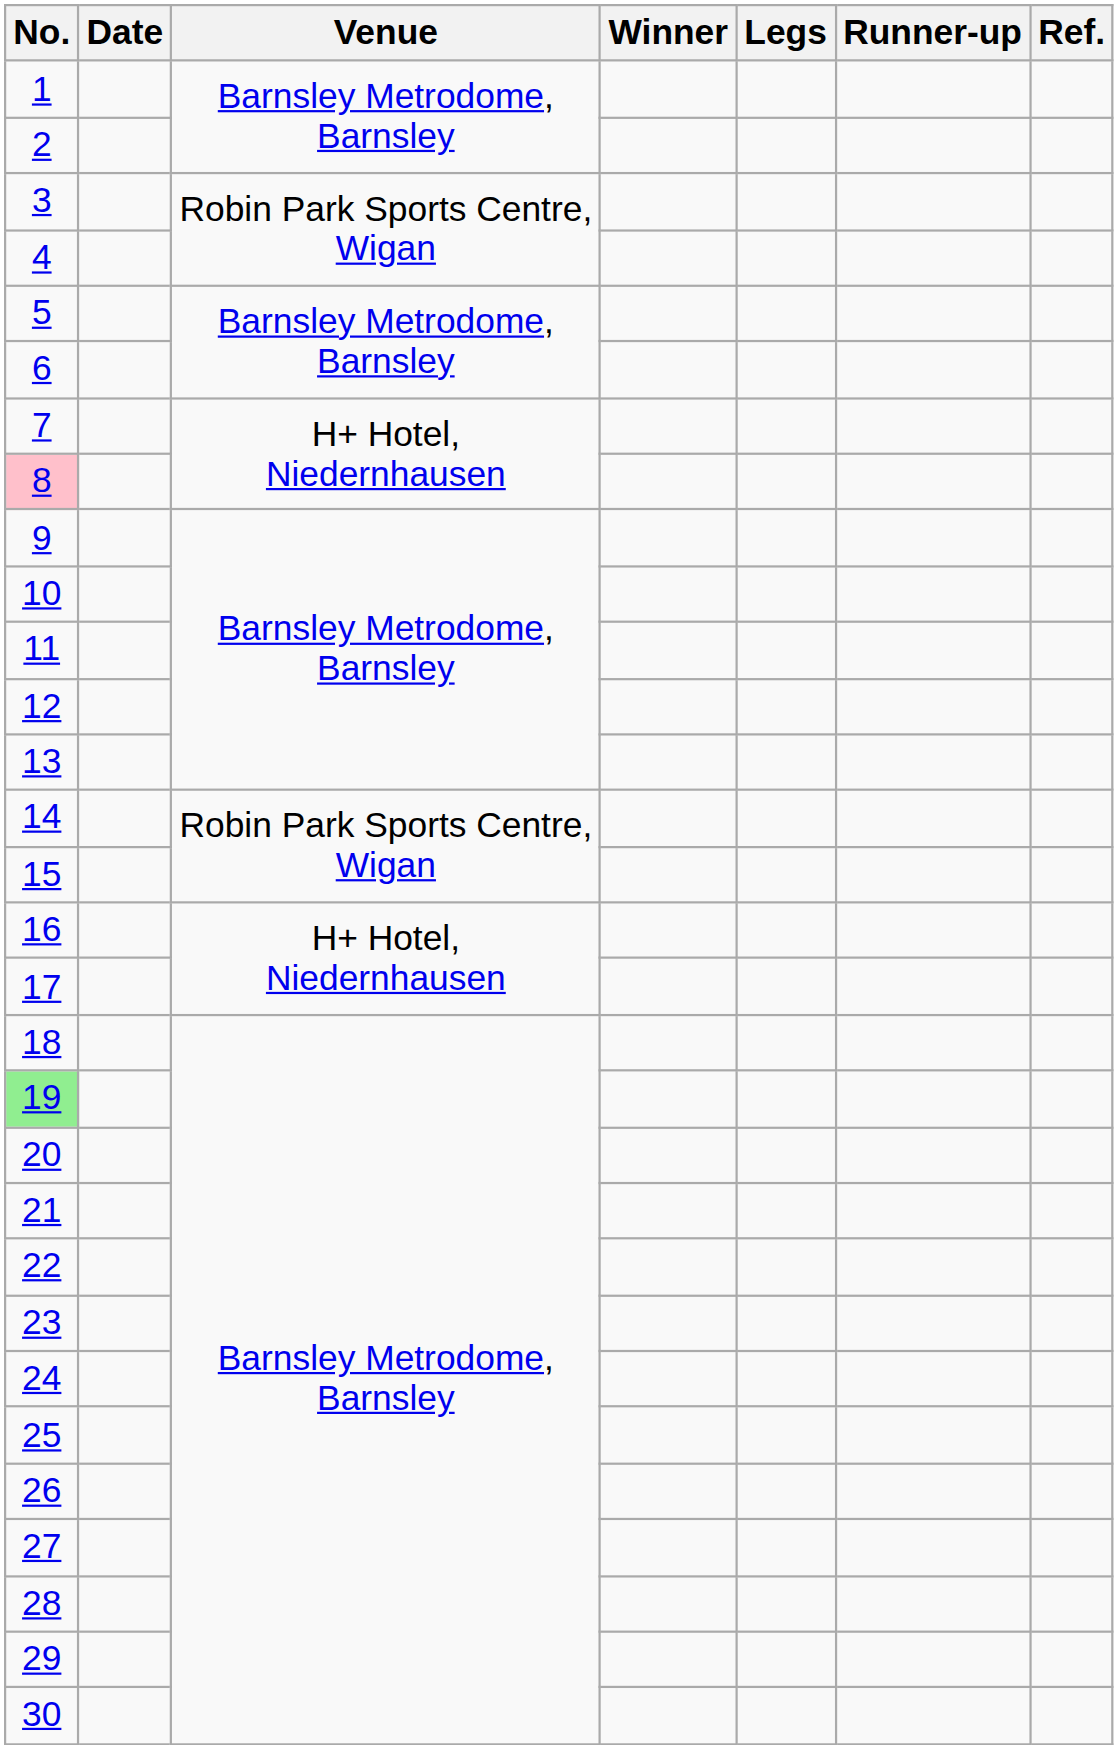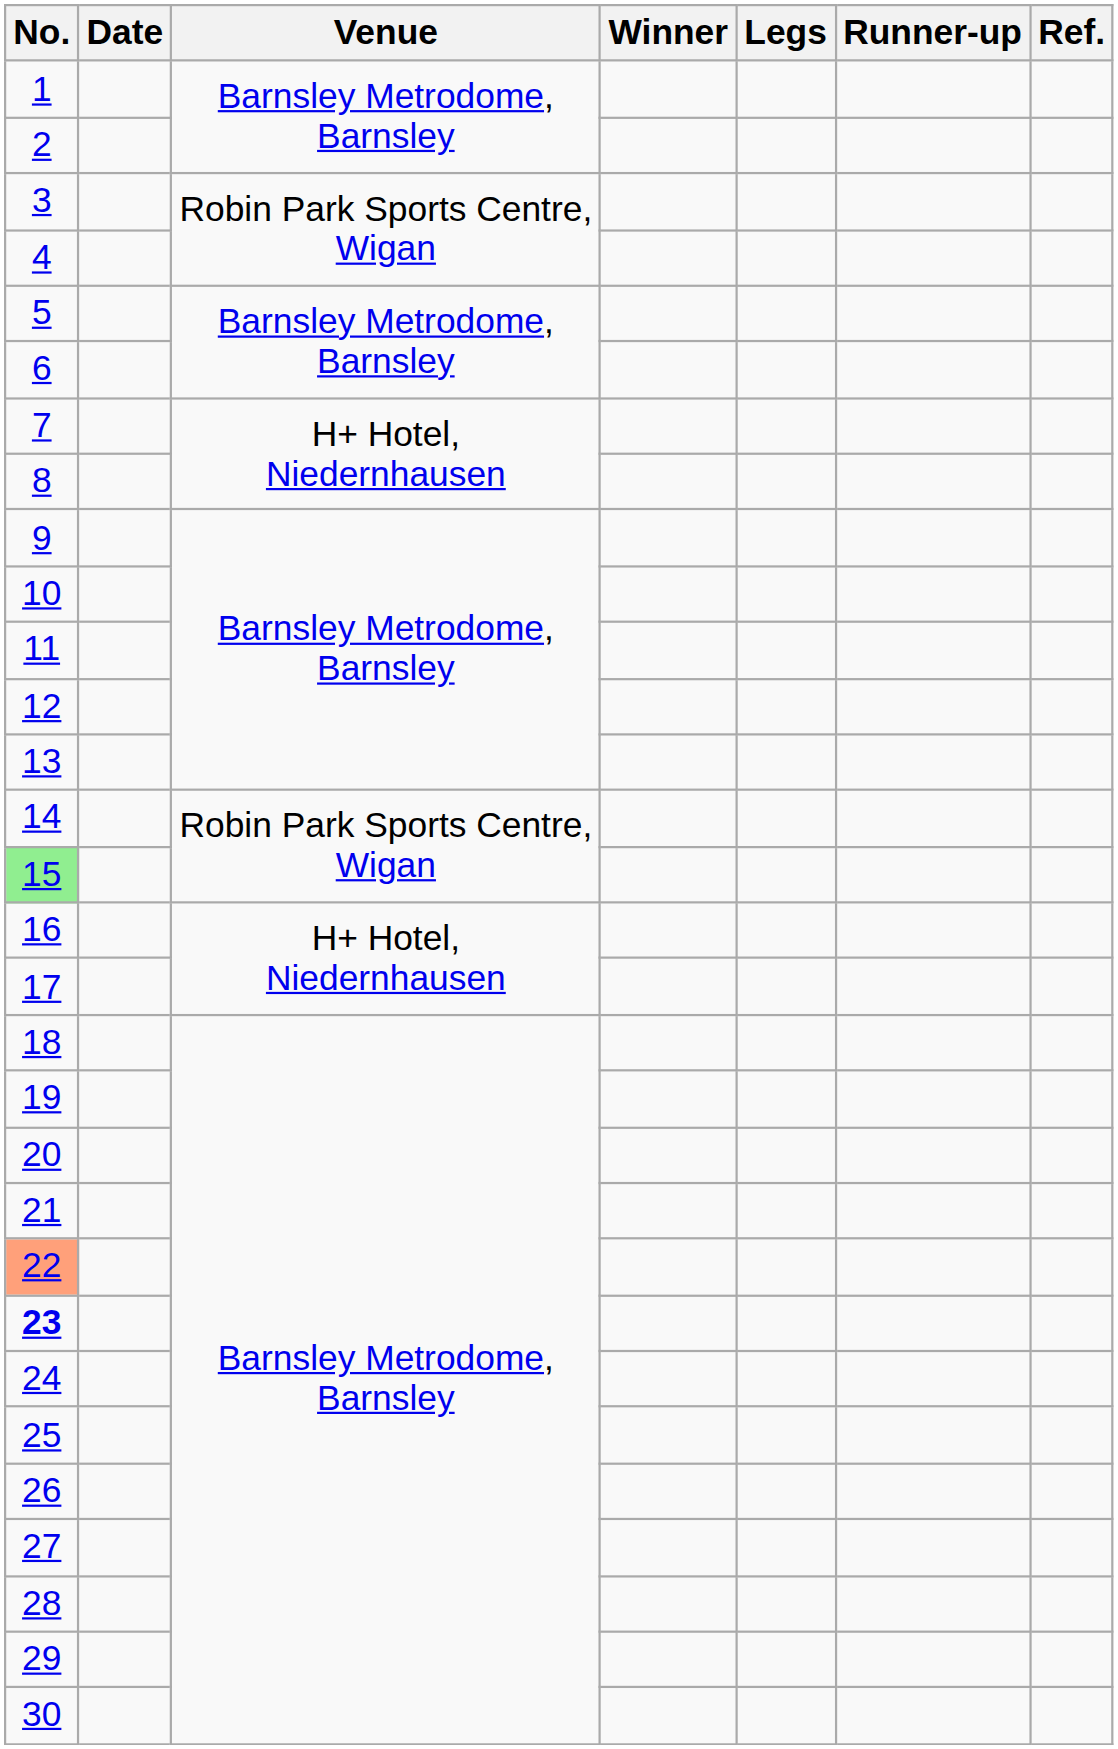8 | No.: pink background -> no background
15 | No.: no background -> lightgreen background
19 | No.: lightgreen background -> no background
22 | No.: no background -> lightsalmon background
23 | No.: normal -> bold
